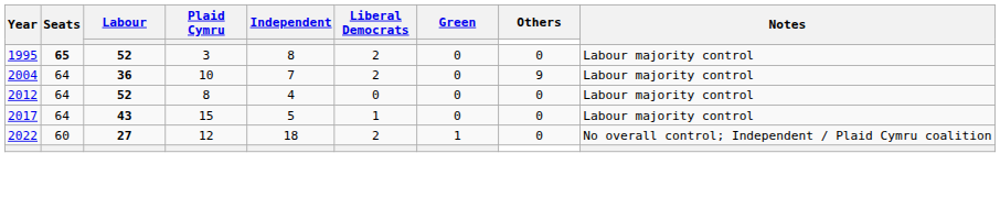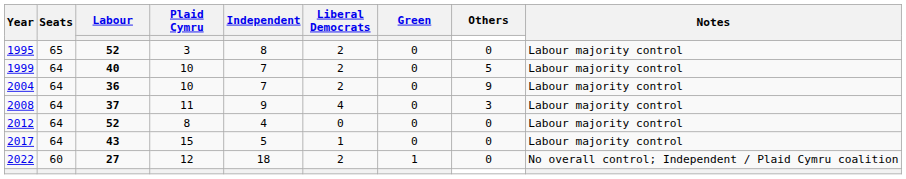1995 | Seats: bold -> normal
+ row: 1999 | 64 | 40 | 10 | 7 | 2 | 0 | 5 | Labour majority control
+ row: 2008 | 64 | 37 | 11 | 9 | 4 | 0 | 3 | Labour majority control
